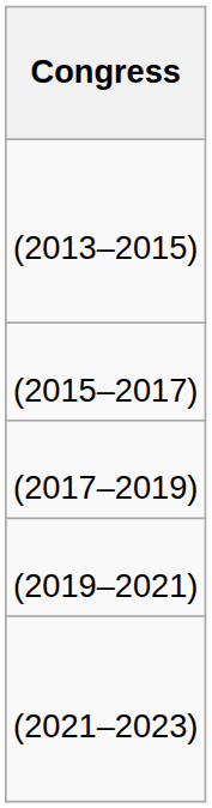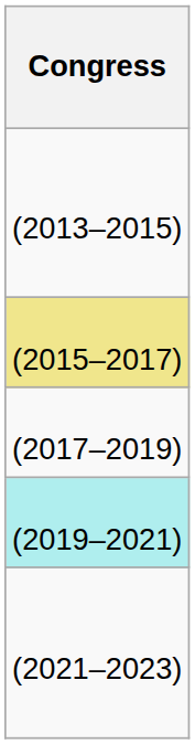row 3 | column 1: no background -> khaki background
row 5 | column 1: no background -> paleturquoise background
